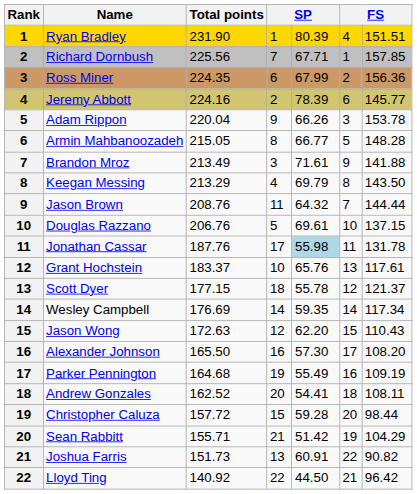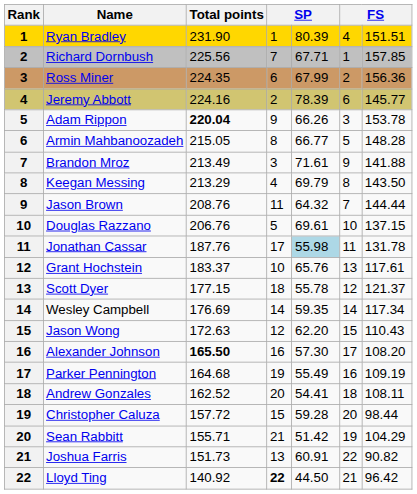Adam Rippon | Total points: normal -> bold
Alexander Johnson | Total points: normal -> bold
Lloyd Ting | column 4: normal -> bold
